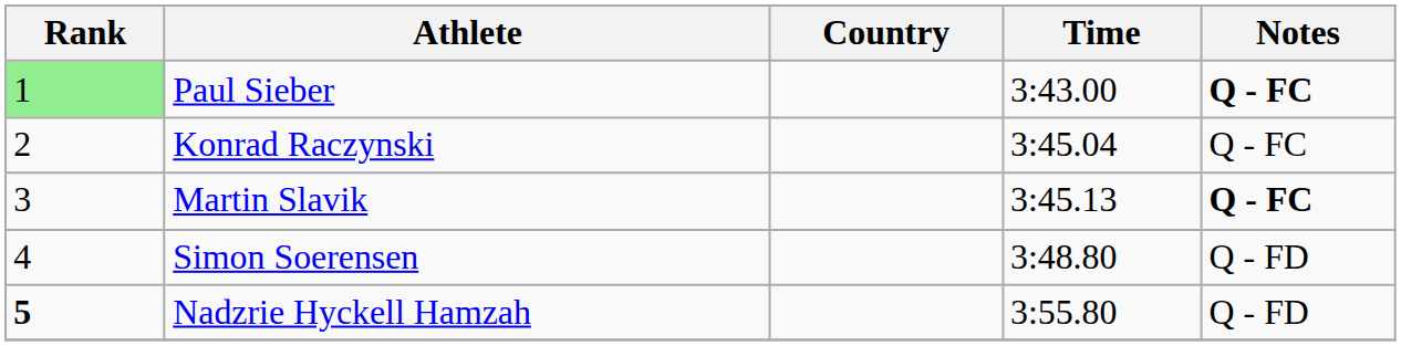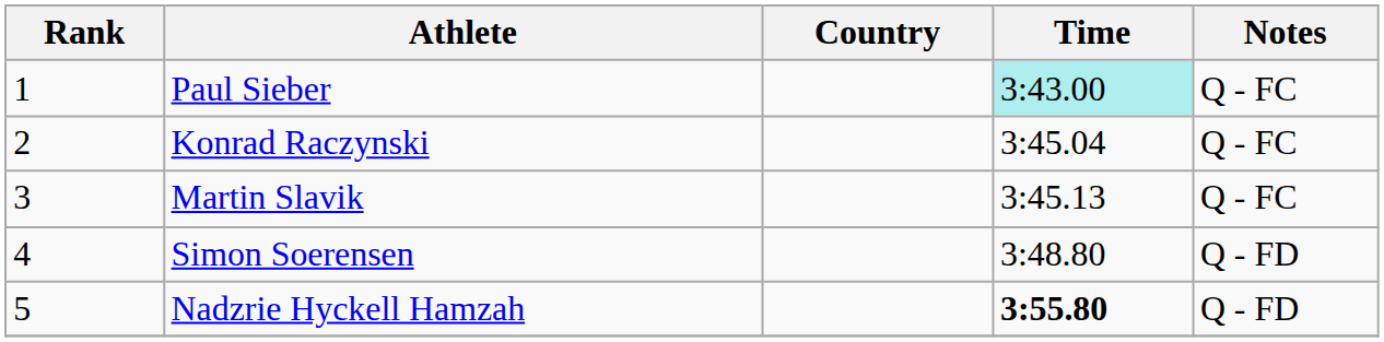Paul Sieber | Rank: lightgreen background -> no background
Paul Sieber | Time: no background -> paleturquoise background
Paul Sieber | Notes: bold -> normal
Martin Slavik | Notes: bold -> normal
Nadzrie Hyckell Hamzah | Rank: bold -> normal
Nadzrie Hyckell Hamzah | Time: normal -> bold
